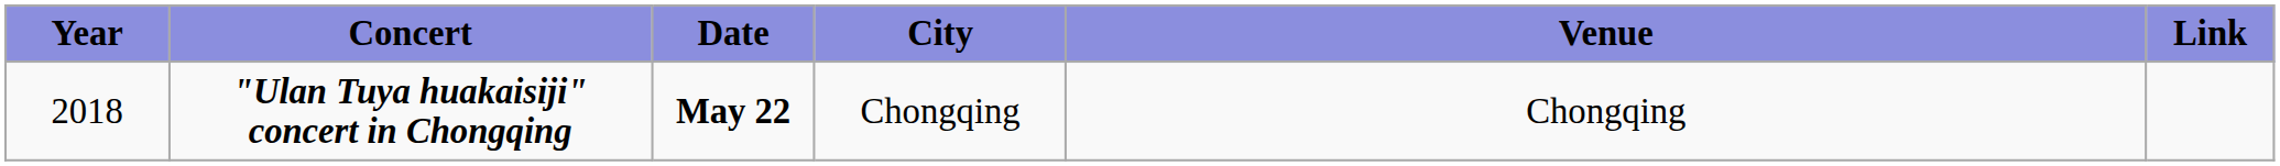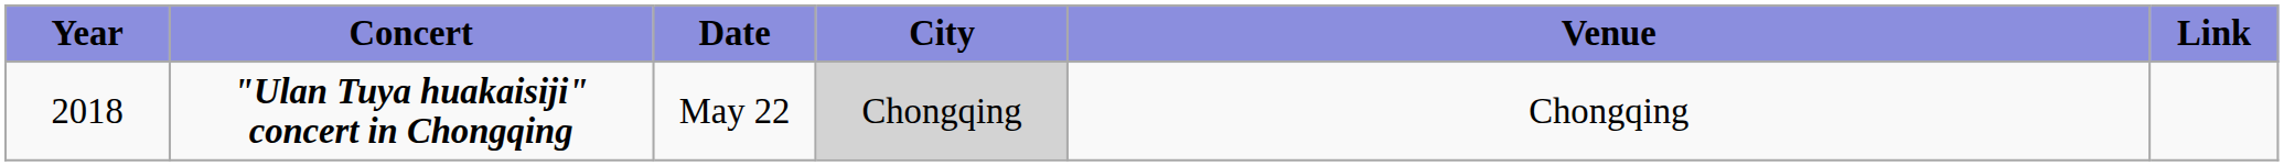"Ulan Tuya huakaisiji" concert in Chongqing | Date: bold -> normal
"Ulan Tuya huakaisiji" concert in Chongqing | City: no background -> lightgrey background
